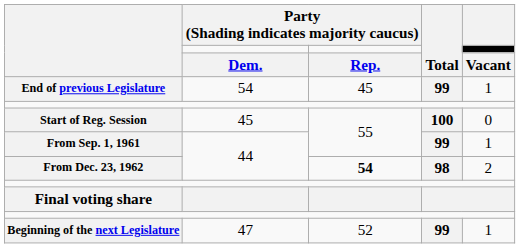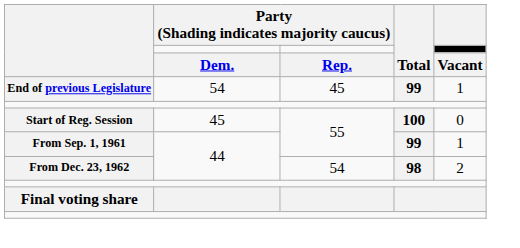From Dec. 23, 1962 | column 3: bold -> normal
- row: Beginning of the next Legislature | 47 | 52 | 99 | 1
